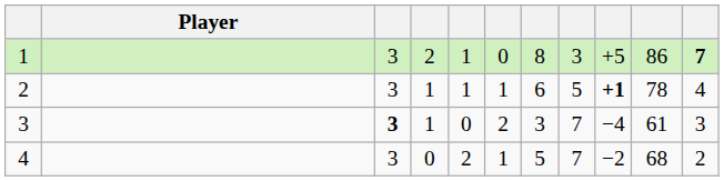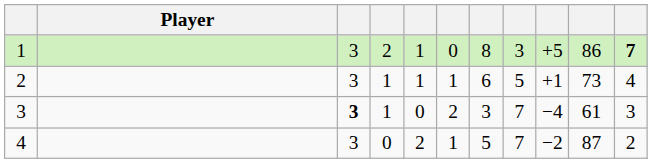row 3 | column 9: bold -> normal
row 3 | column 10: 78 -> 73
row 5 | column 10: 68 -> 87
